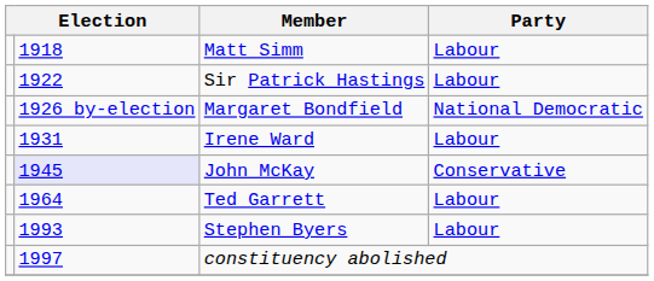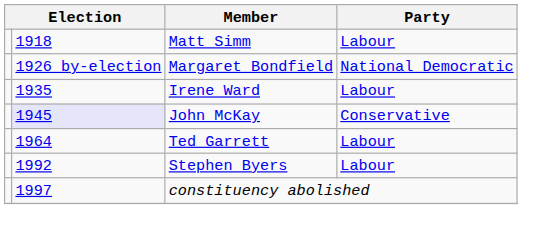- row: 1922 | Sir Patrick Hastings | Labour
Irene Ward | column 2: 1931 -> 1935
Stephen Byers | column 2: 1993 -> 1992
